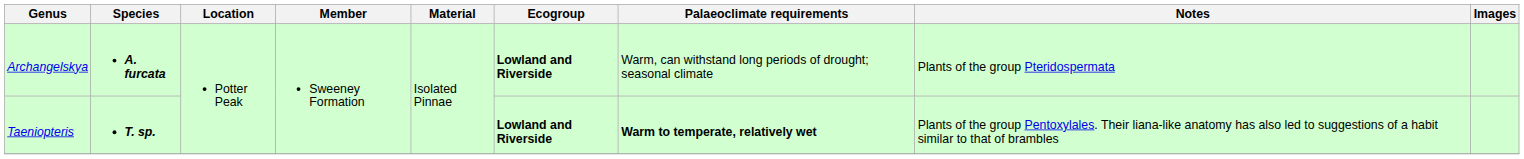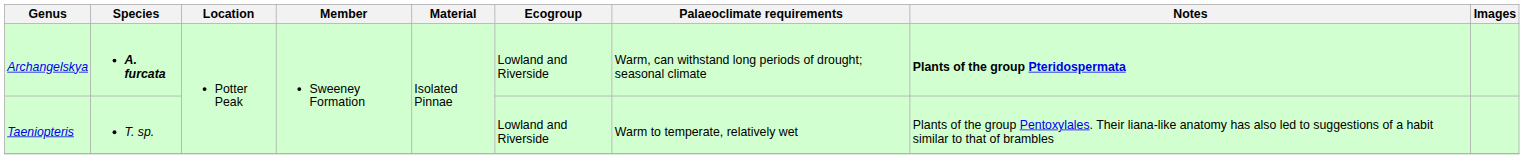Archangelskya | Ecogroup: bold -> normal
Archangelskya | Notes: normal -> bold
Taeniopteris | Species: bold -> normal
Taeniopteris | Ecogroup: bold -> normal
Taeniopteris | Palaeoclimate requirements: bold -> normal
